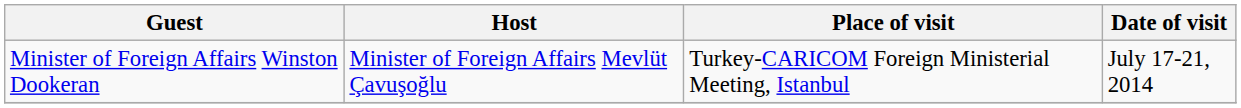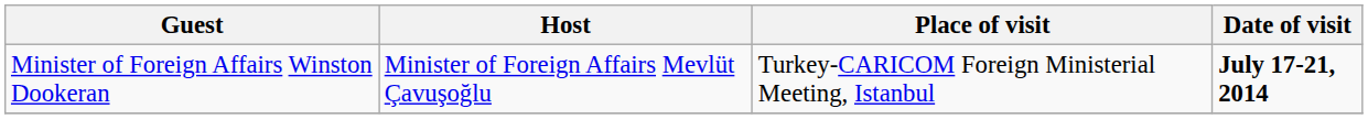Minister of Foreign Affairs Winston Dookeran | Date of visit: normal -> bold
